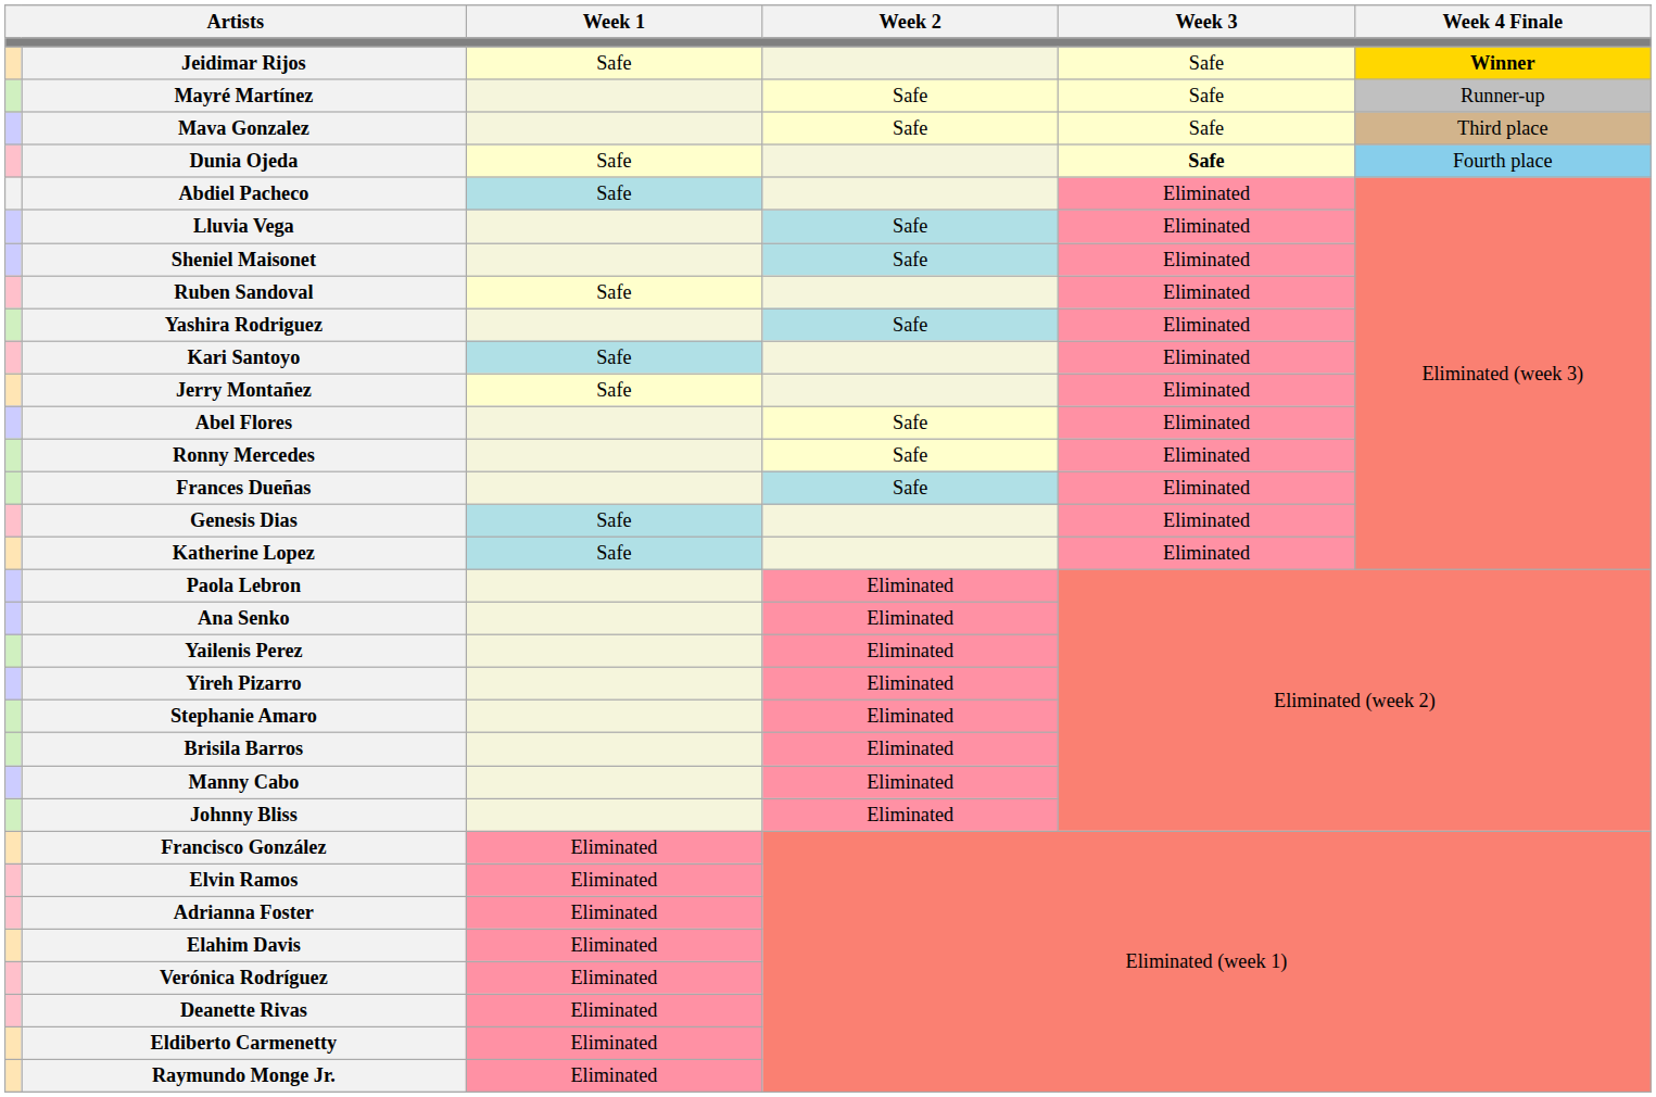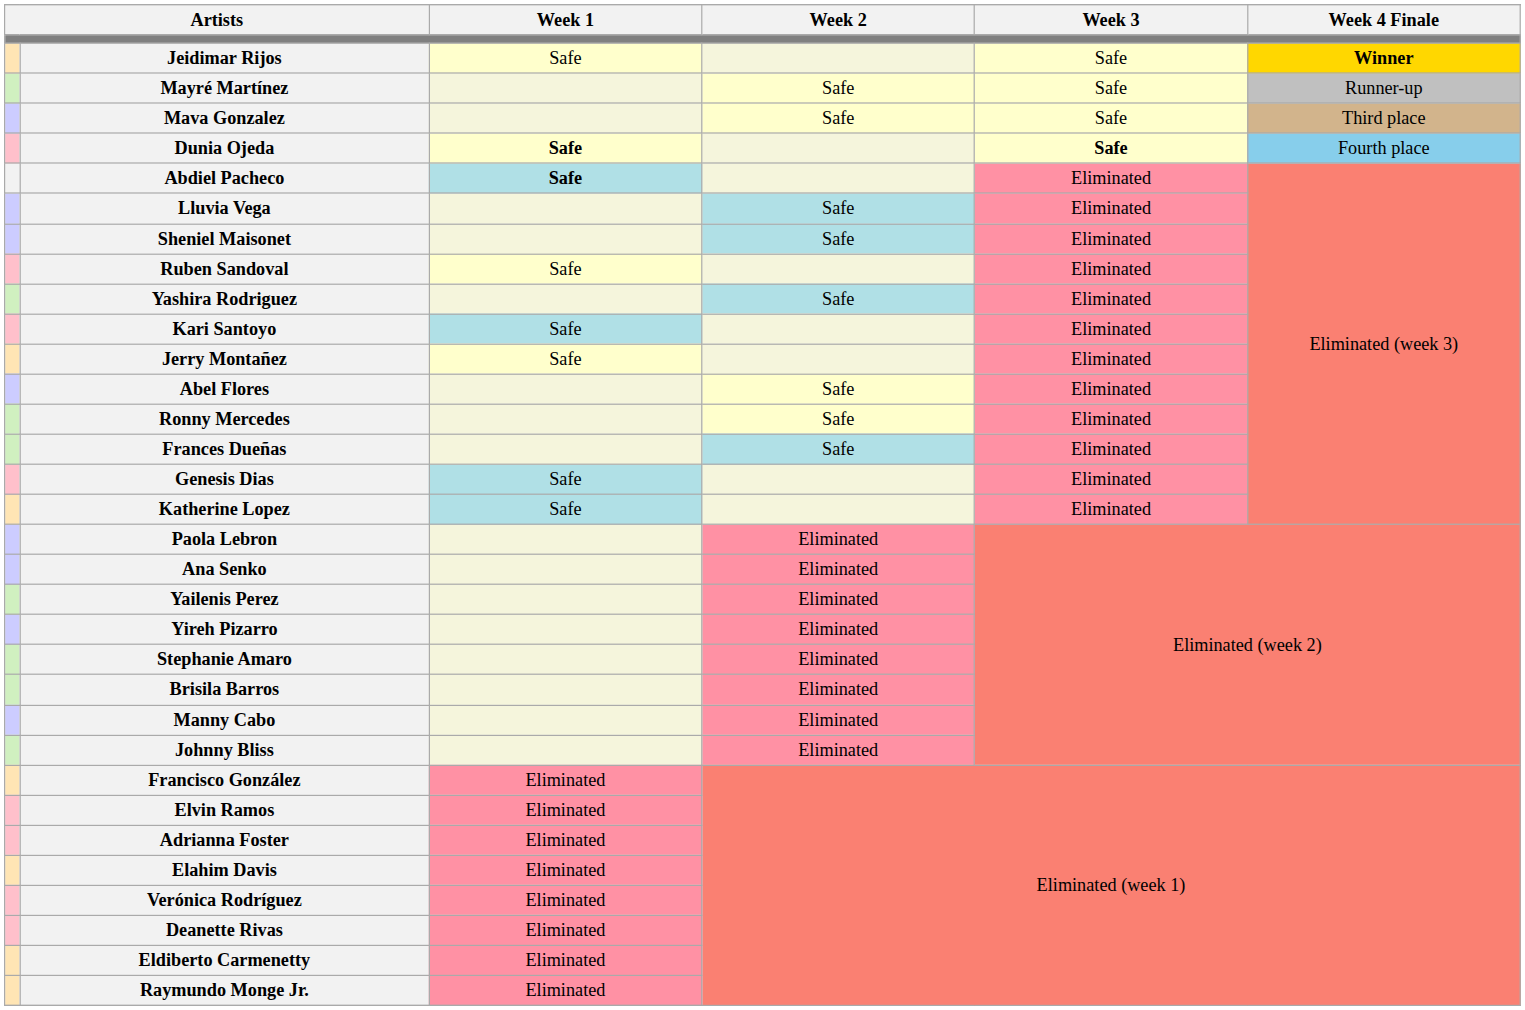Dunia Ojeda | Week 1: normal -> bold
Abdiel Pacheco | Week 1: normal -> bold
